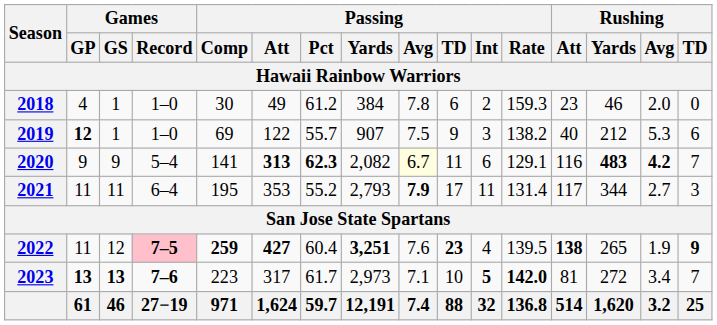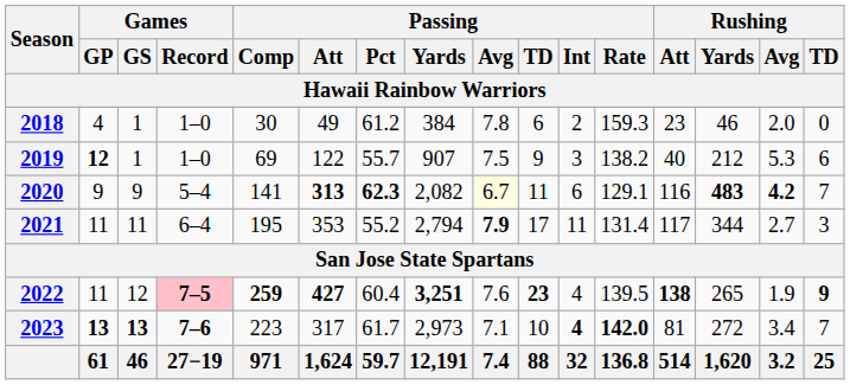2021 | Passing / Yards: 2,793 -> 2,794
2023 | Passing / Int: 5 -> 4
